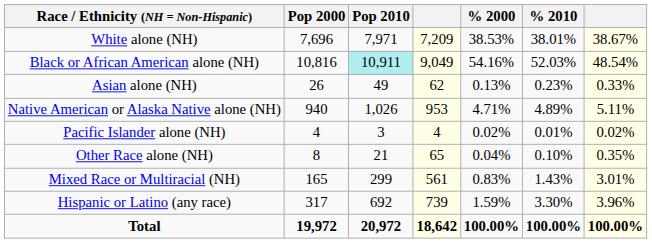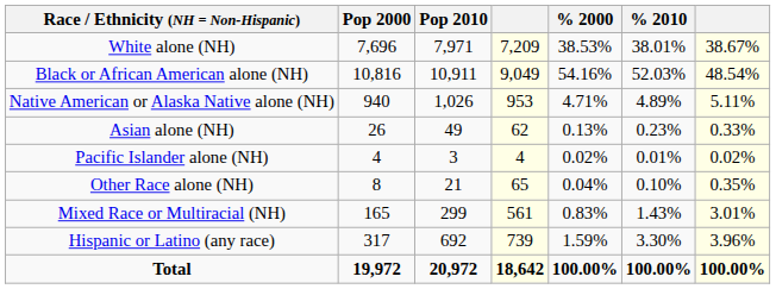Black or African American alone (NH) | Pop 2010: paleturquoise background -> no background
rows swapped: Native American or Alaska Native alone (NH) <-> Asian alone (NH)
